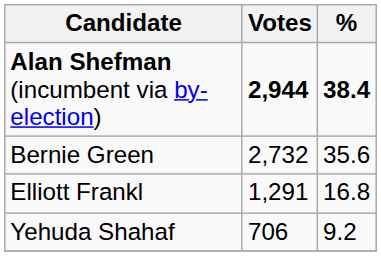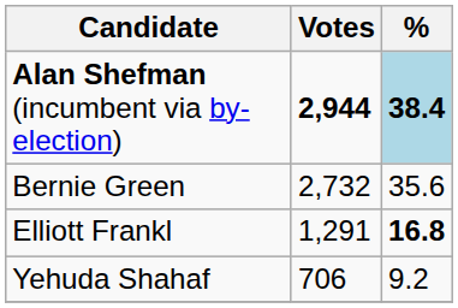Alan Shefman (incumbent via by-election) | %: no background -> lightblue background
Elliott Frankl | %: normal -> bold
